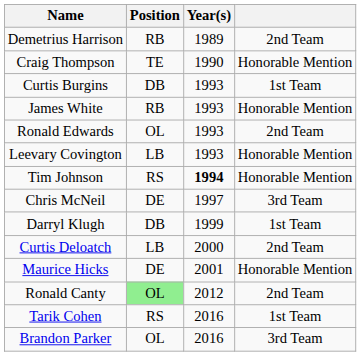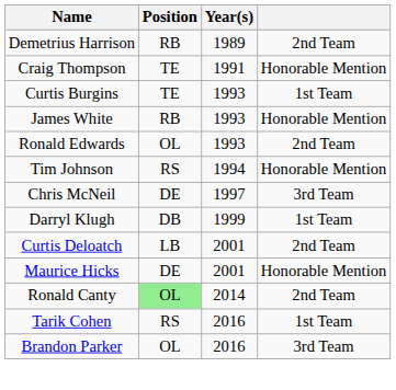Craig Thompson | Year(s): 1990 -> 1991
Curtis Burgins | Position: DB -> TE
- row: Leevary Covington | LB | 1993 | Honorable Mention
Tim Johnson | Year(s): bold -> normal
Curtis Deloatch | Year(s): 2000 -> 2001
Ronald Canty | Year(s): 2012 -> 2014
